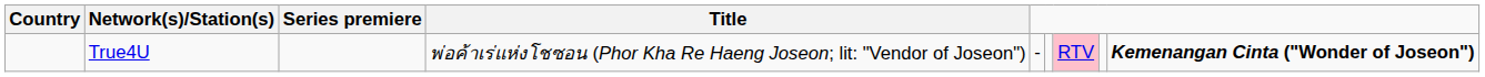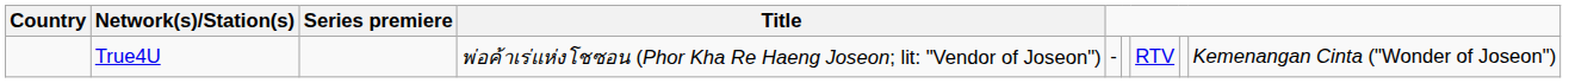True4U | column 7: pink background -> no background
True4U | column 9: bold -> normal
